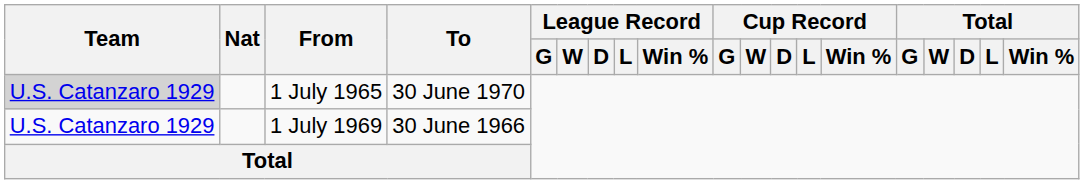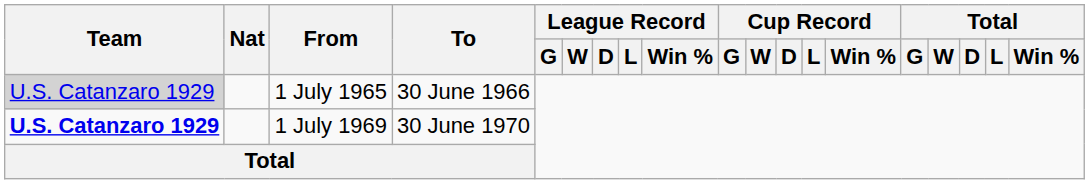1 July 1965 | To: 30 June 1970 -> 30 June 1966
1 July 1969 | Team: normal -> bold
1 July 1969 | To: 30 June 1966 -> 30 June 1970
